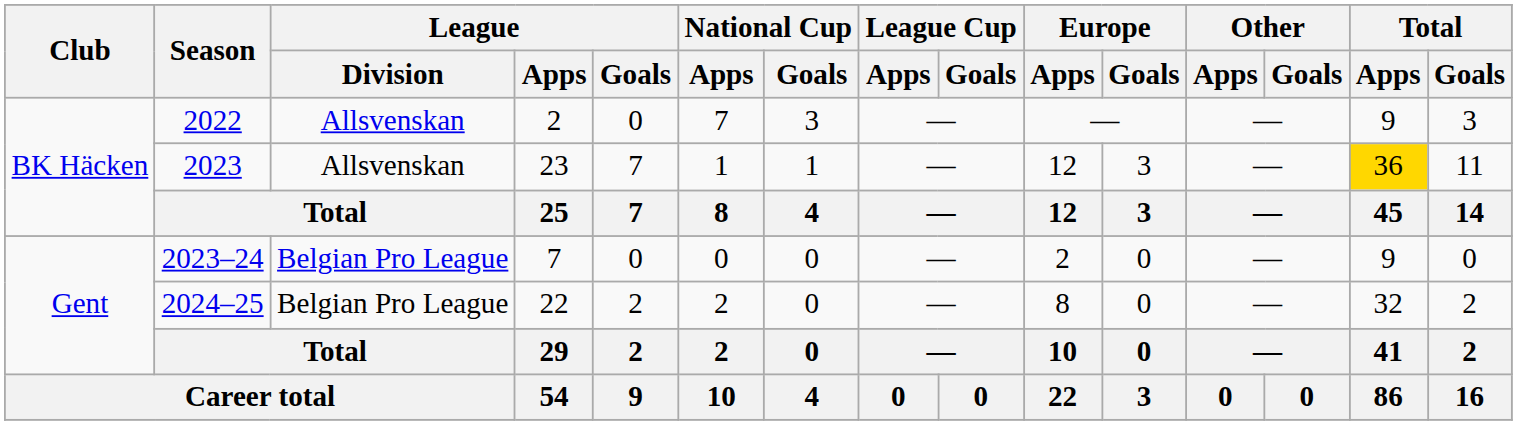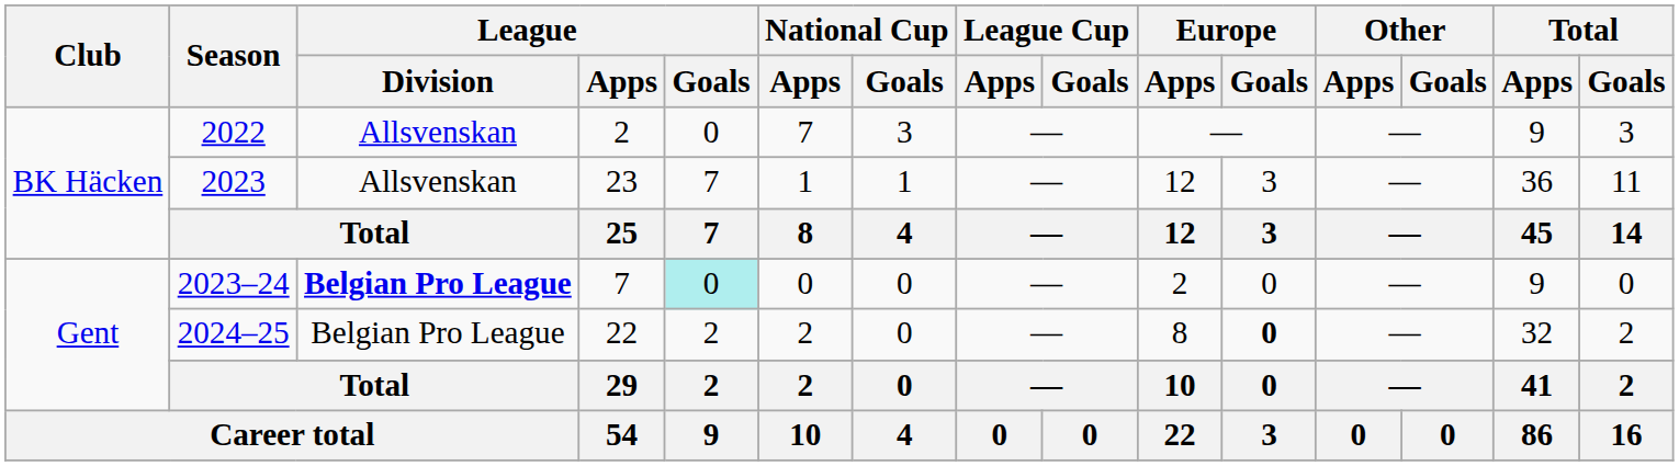2023 | Total / Apps: gold background -> no background
2023–24 | League / Division: normal -> bold
2023–24 | League / Goals: no background -> paleturquoise background
2024–25 | Europe / Goals: normal -> bold
